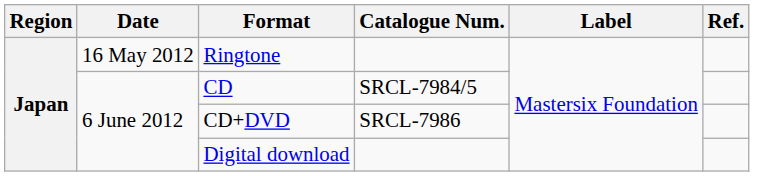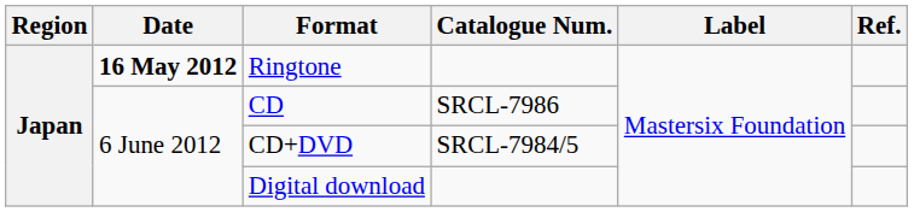Ringtone | Date: normal -> bold
CD | Catalogue Num.: SRCL-7984/5 -> SRCL-7986
CD+DVD | Catalogue Num.: SRCL-7986 -> SRCL-7984/5
